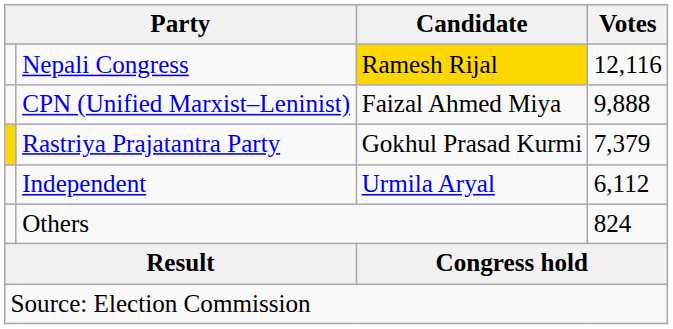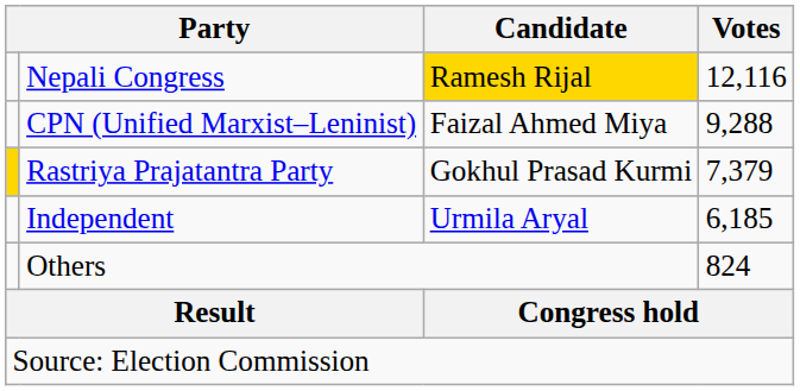CPN (Unified Marxist–Leninist) | Votes: 9,888 -> 9,288
Independent | Votes: 6,112 -> 6,185
